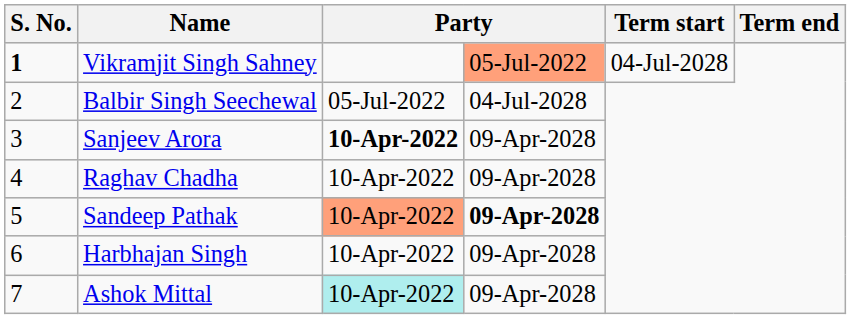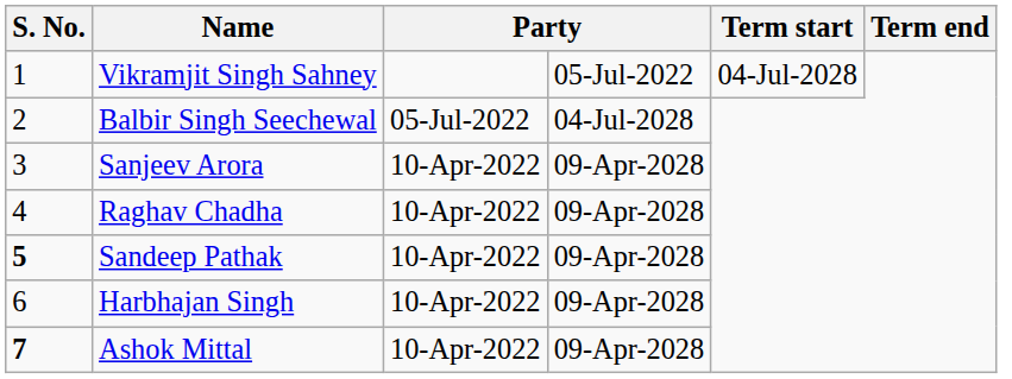Vikramjit Singh Sahney | S. No.: bold -> normal
Vikramjit Singh Sahney | column 4: lightsalmon background -> no background
Sanjeev Arora | column 3: bold -> normal
Sandeep Pathak | S. No.: normal -> bold
Sandeep Pathak | column 3: lightsalmon background -> no background
Sandeep Pathak | column 4: bold -> normal
Ashok Mittal | S. No.: normal -> bold
Ashok Mittal | column 3: paleturquoise background -> no background
